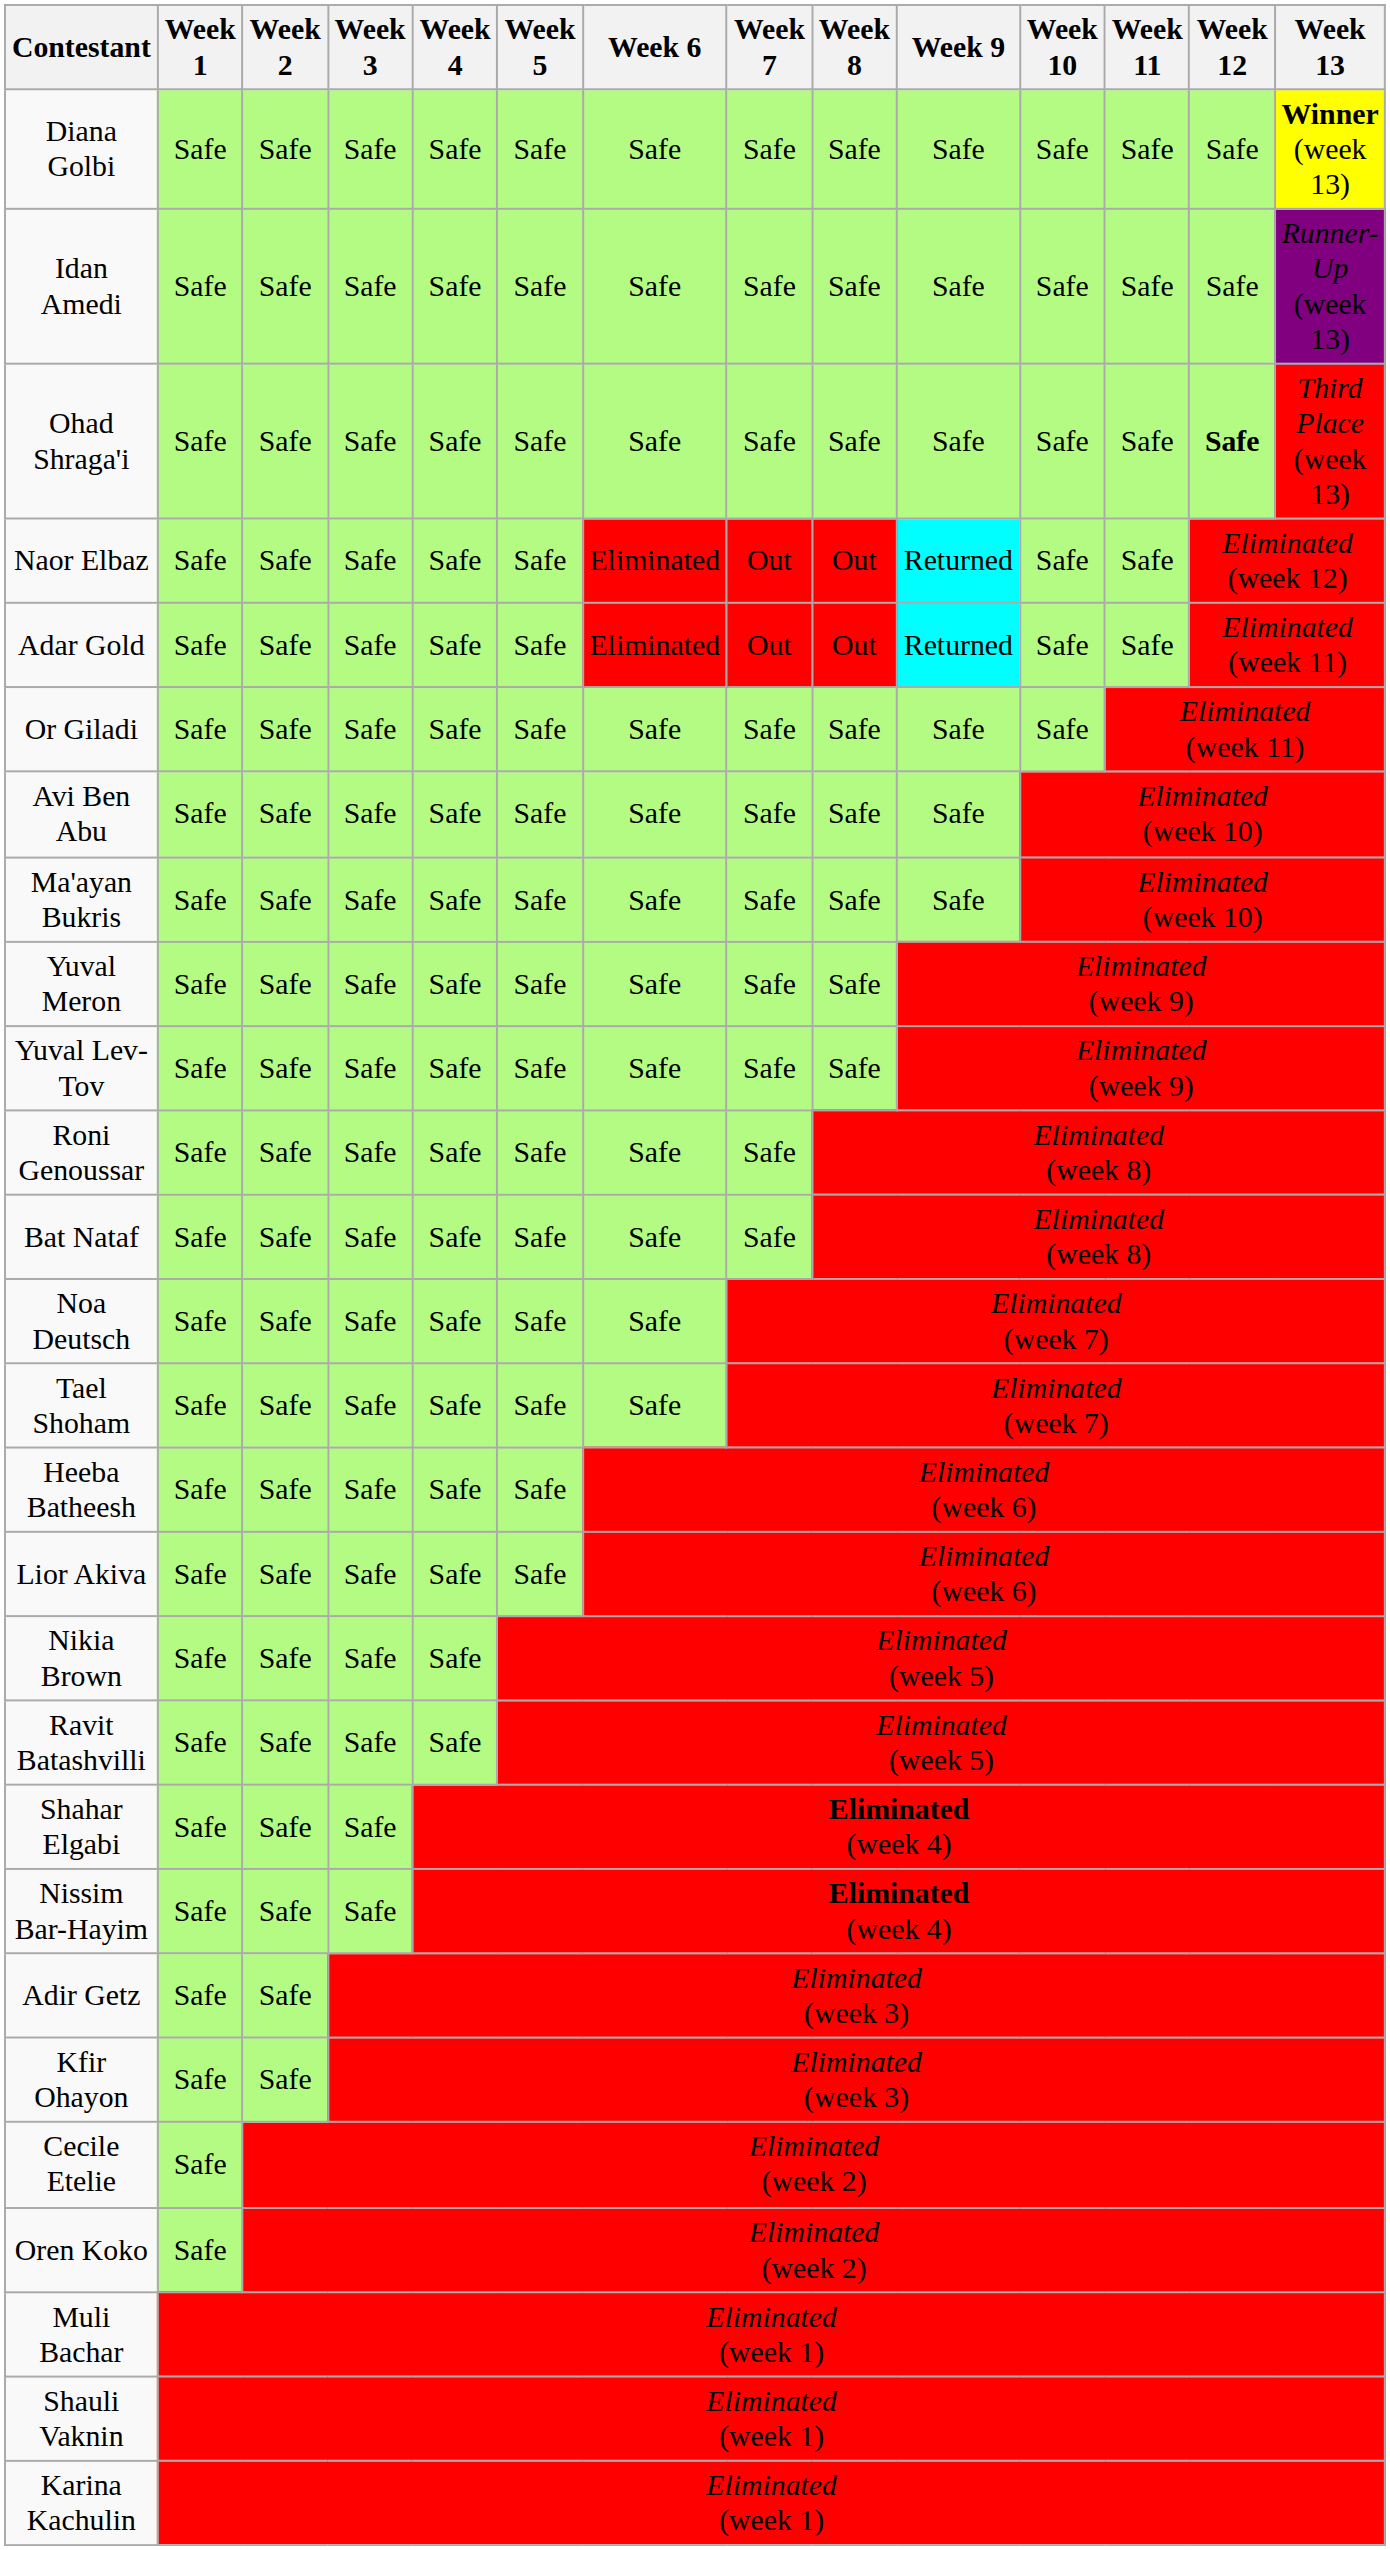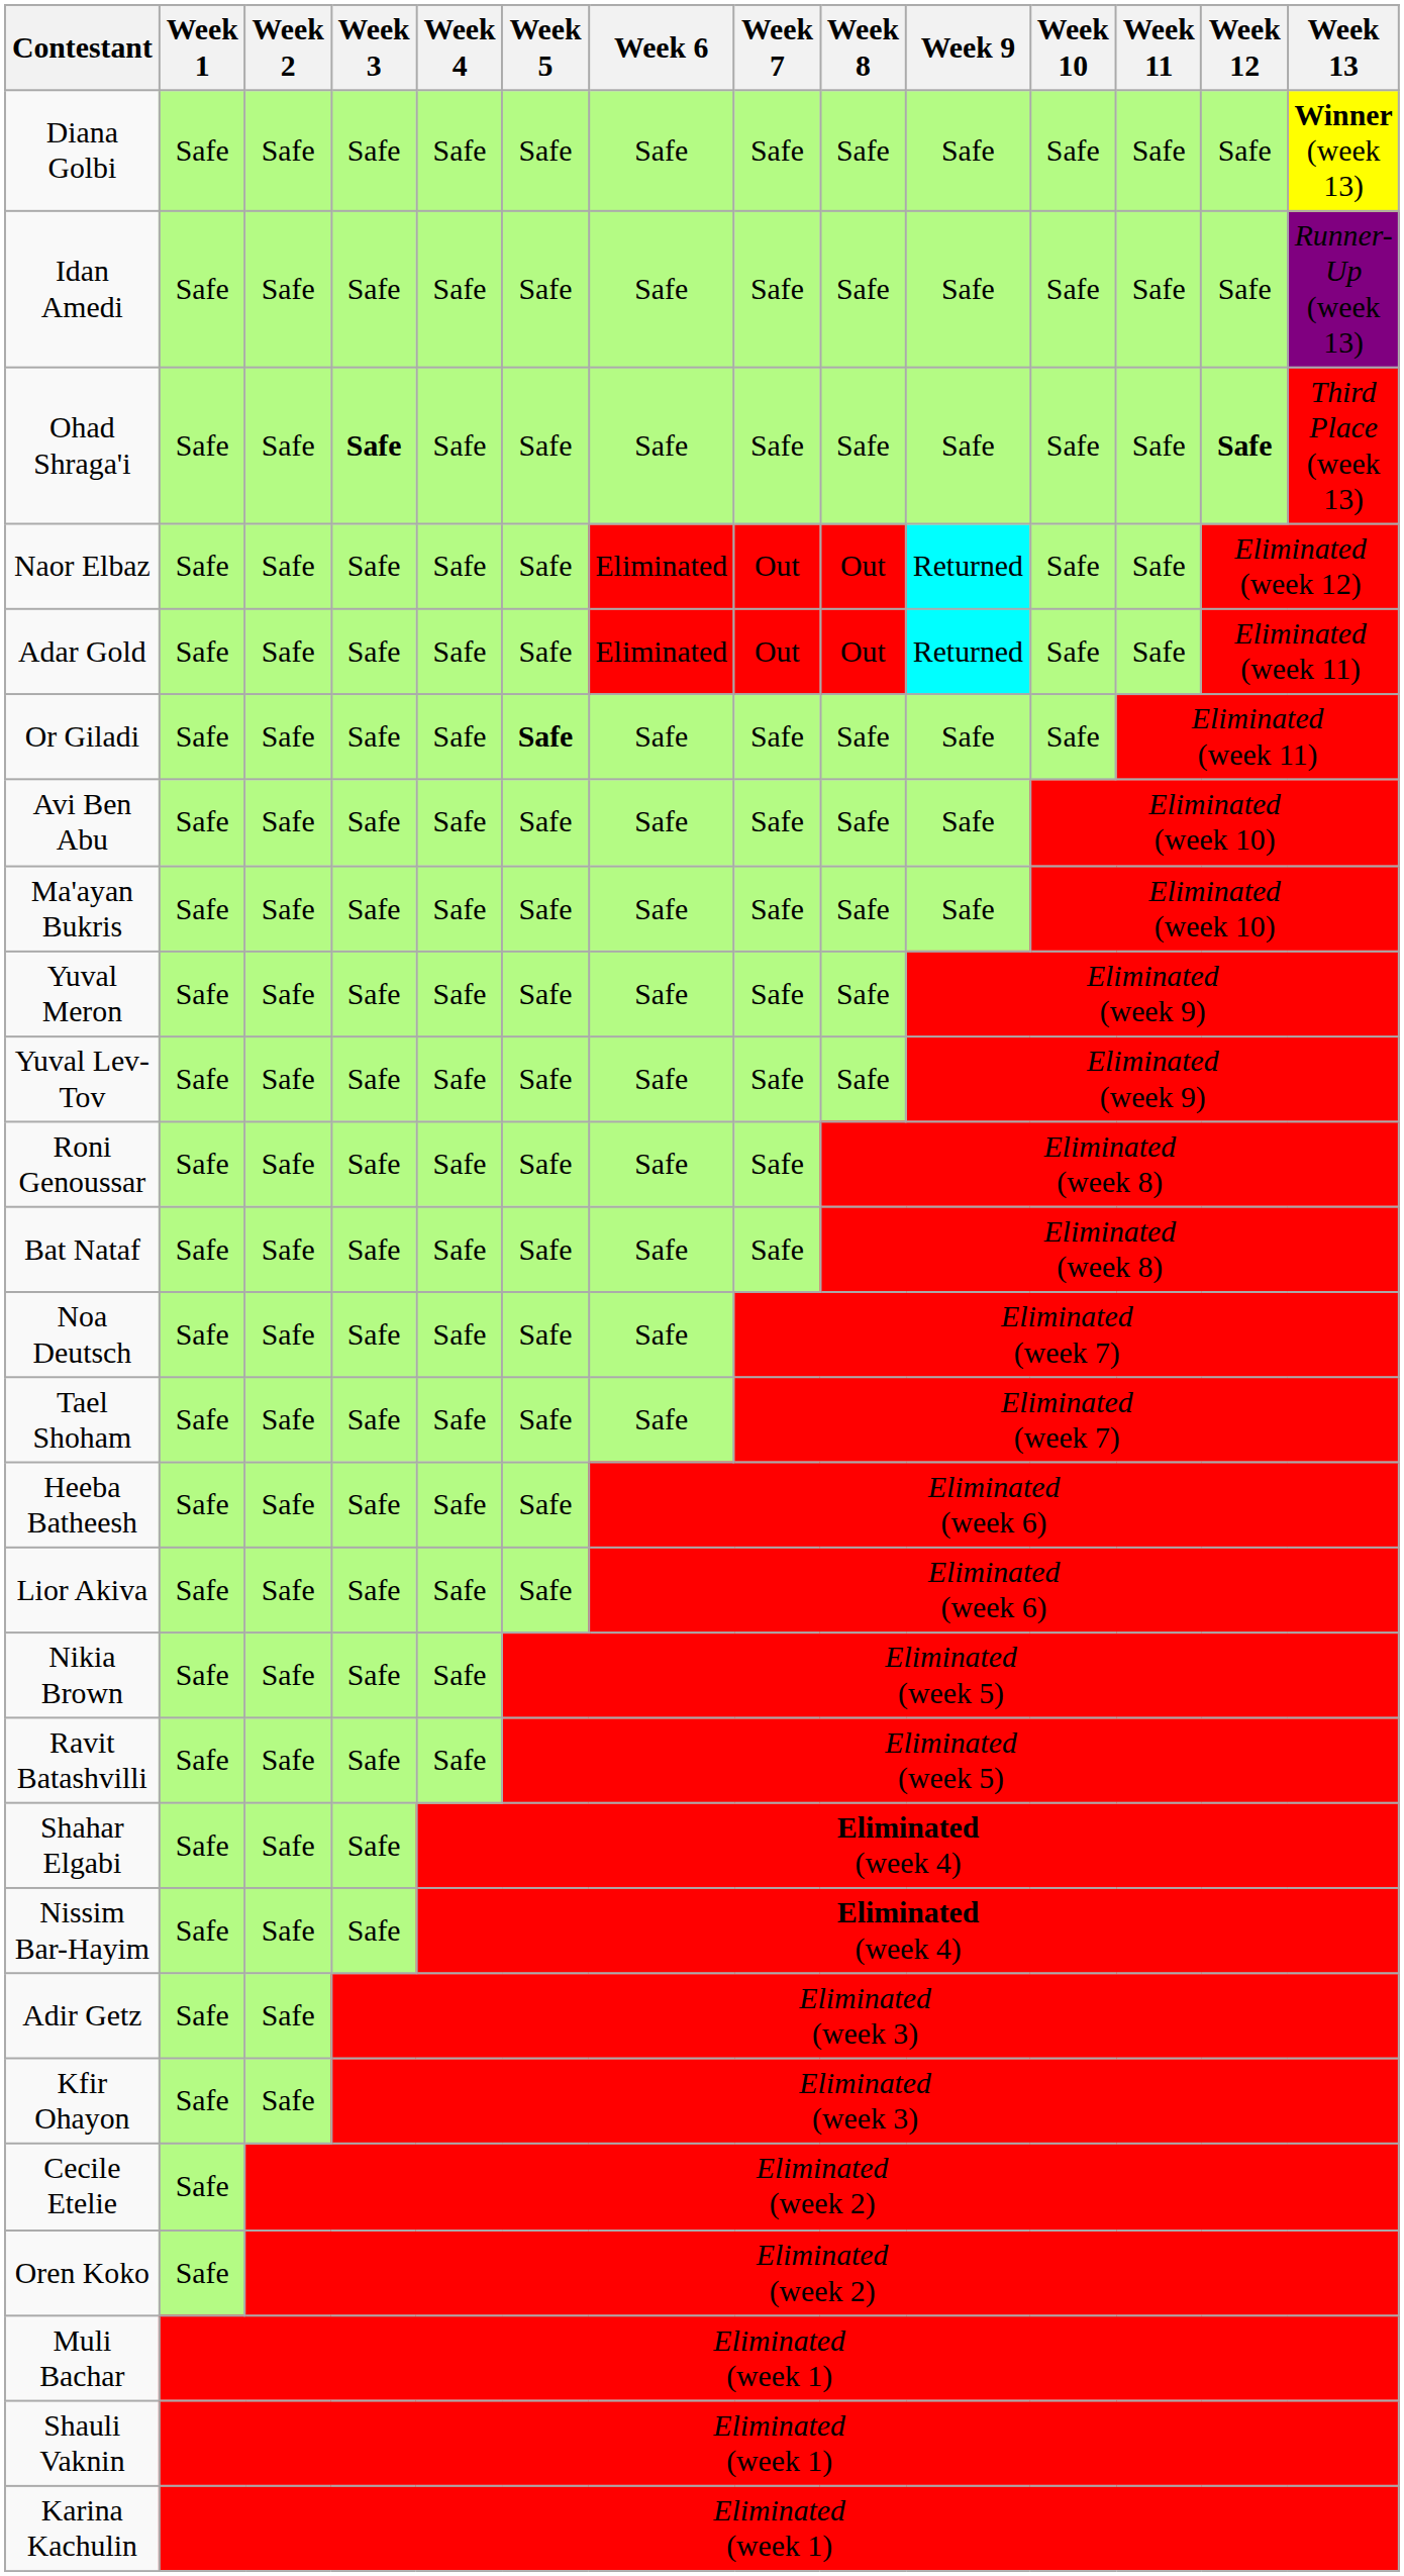Ohad Shraga'i | Week 3: normal -> bold
Or Giladi | Week 5: normal -> bold
